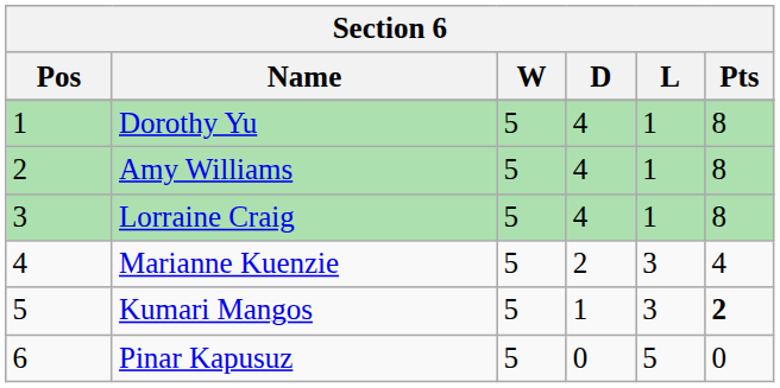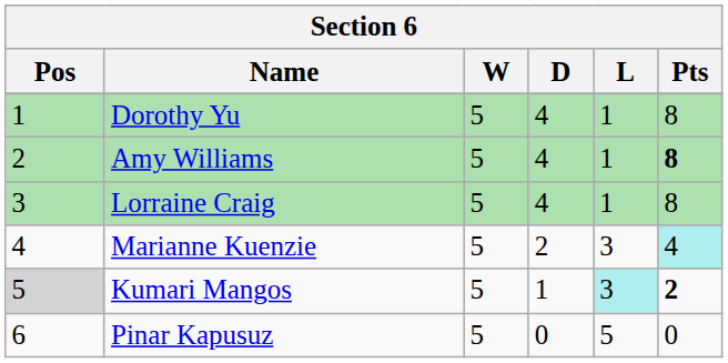Amy Williams | Pts: normal -> bold
Marianne Kuenzie | Pts: no background -> paleturquoise background
Kumari Mangos | Pos: no background -> lightgrey background
Kumari Mangos | L: no background -> paleturquoise background
